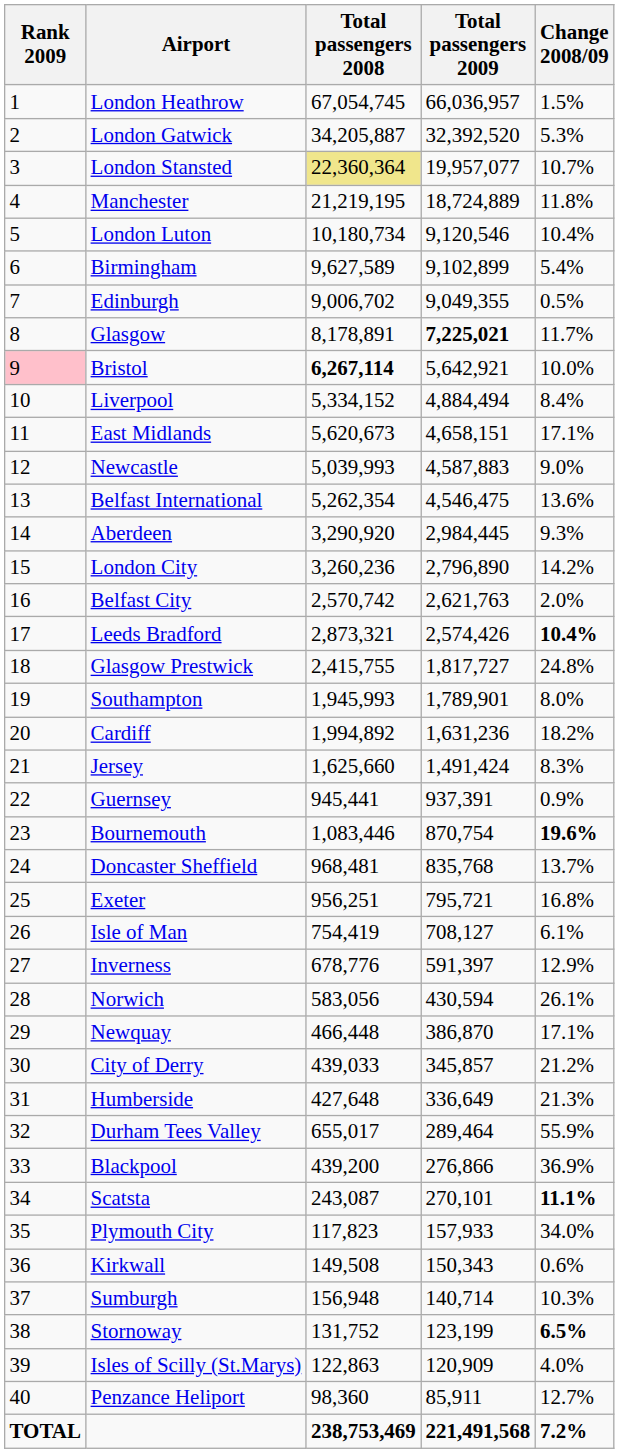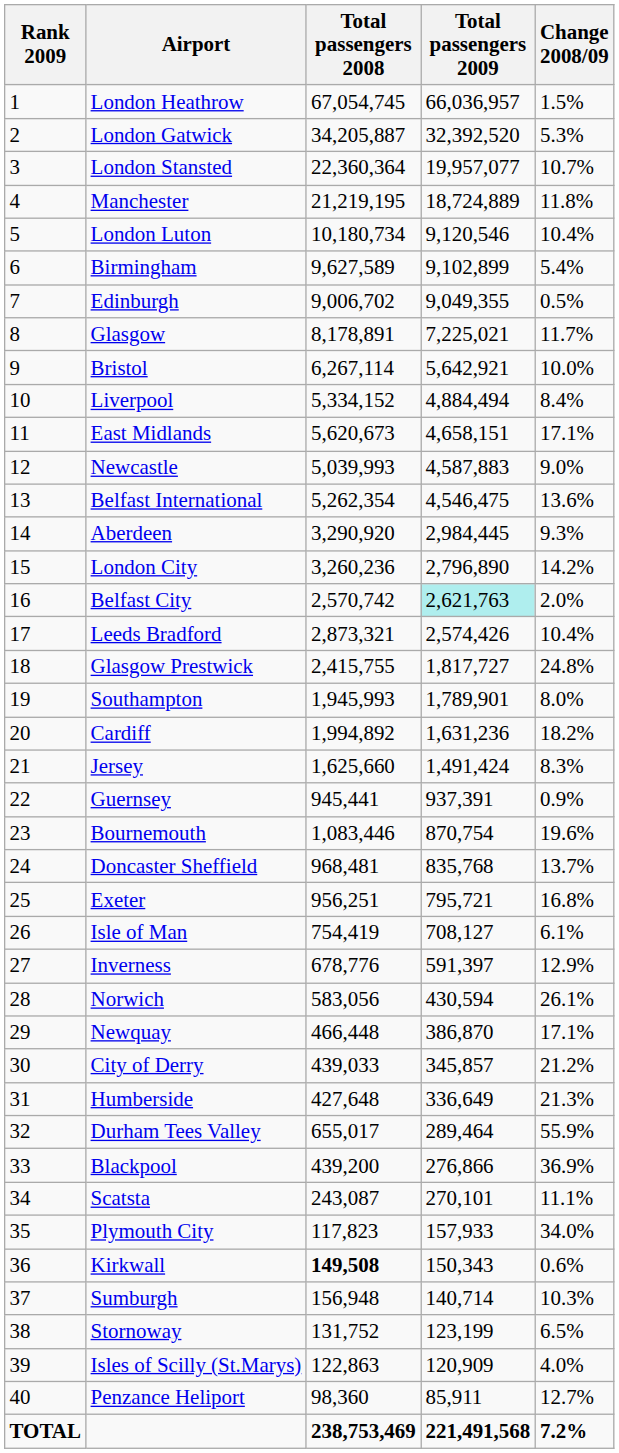London Stansted | Total passengers 2008: khaki background -> no background
Glasgow | Total passengers 2009: bold -> normal
Bristol | Rank 2009: pink background -> no background
Bristol | Total passengers 2008: bold -> normal
Belfast City | Total passengers 2009: no background -> paleturquoise background
Leeds Bradford | Change 2008/09: bold -> normal
Bournemouth | Change 2008/09: bold -> normal
Scatsta | Change 2008/09: bold -> normal
Kirkwall | Total passengers 2008: normal -> bold
Stornoway | Change 2008/09: bold -> normal
